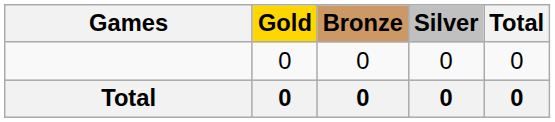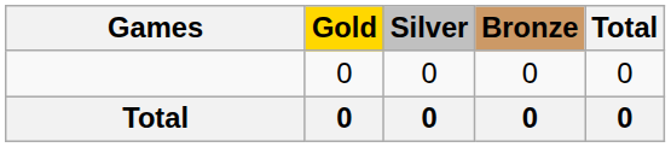columns swapped: Silver <-> Bronze
